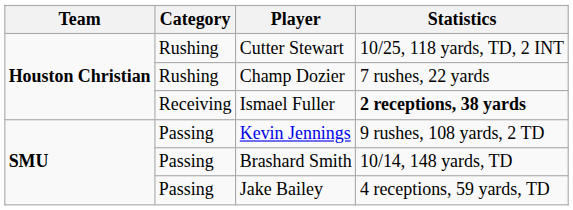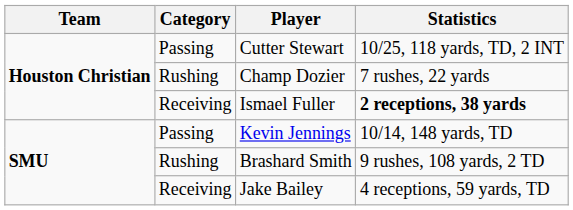Cutter Stewart | Category: Rushing -> Passing
Kevin Jennings | Statistics: 9 rushes, 108 yards, 2 TD -> 10/14, 148 yards, TD
Brashard Smith | Category: Passing -> Rushing
Brashard Smith | Statistics: 10/14, 148 yards, TD -> 9 rushes, 108 yards, 2 TD
Jake Bailey | Category: Passing -> Receiving
